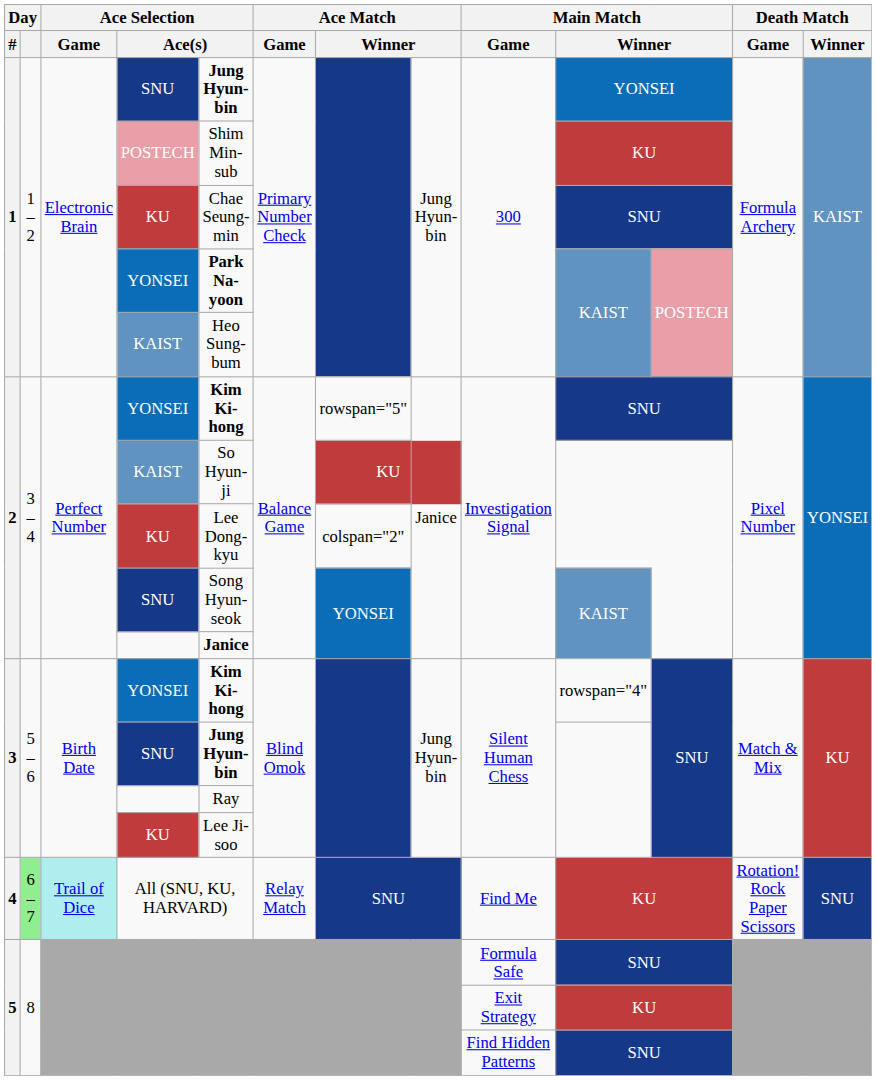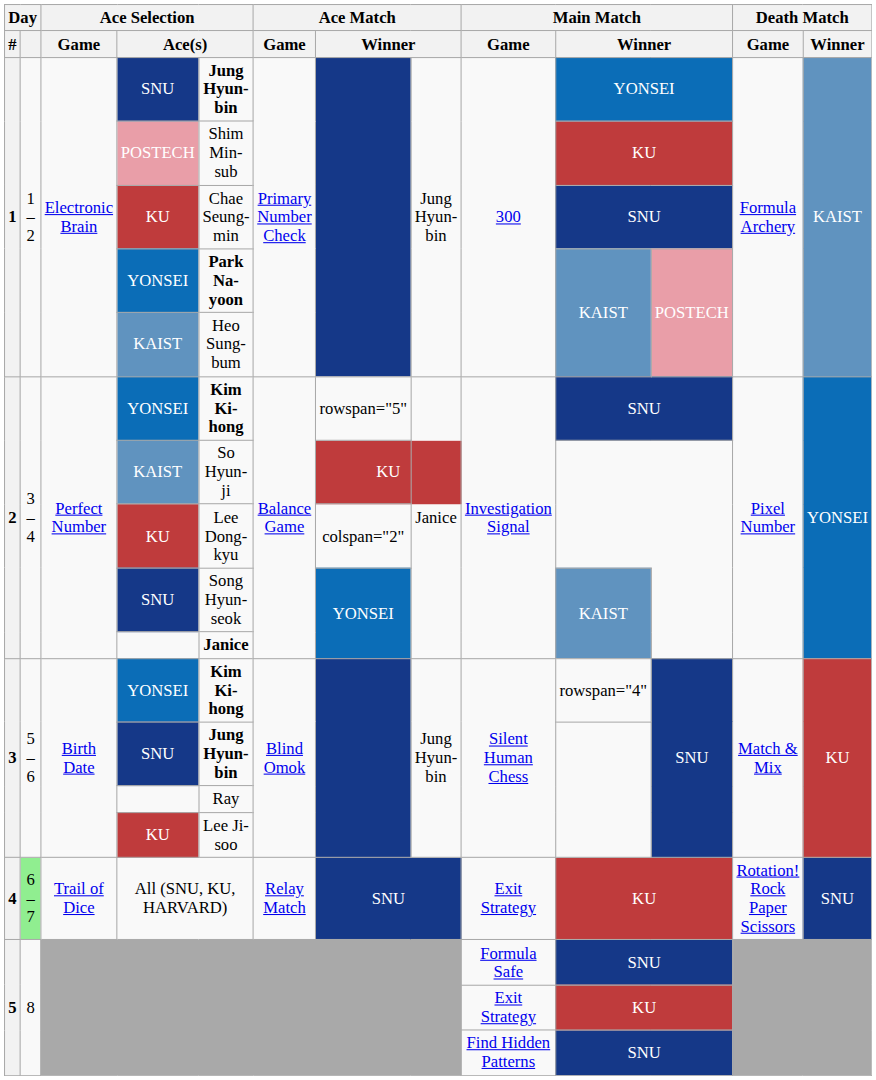All (SNU, KU, HARVARD) | Ace Selection / Game: paleturquoise background -> no background
All (SNU, KU, HARVARD) | Main Match / Game: Find Me -> Exit Strategy
